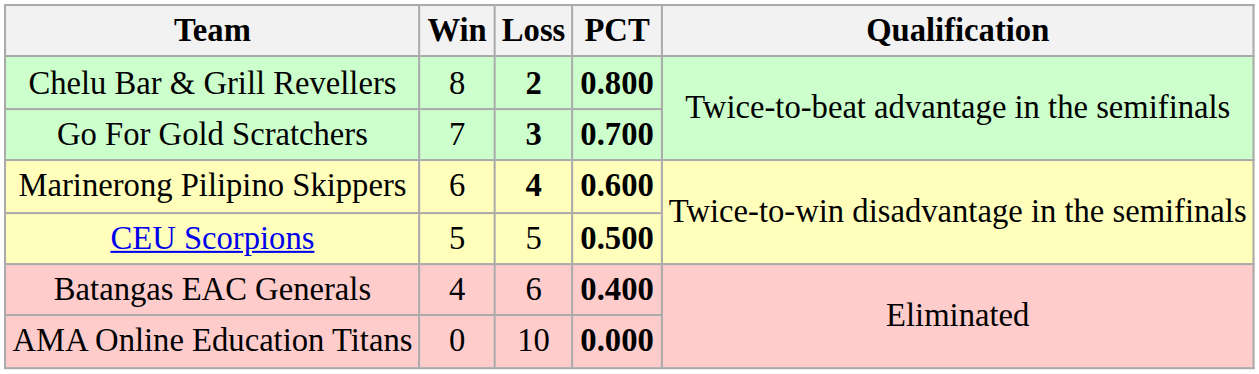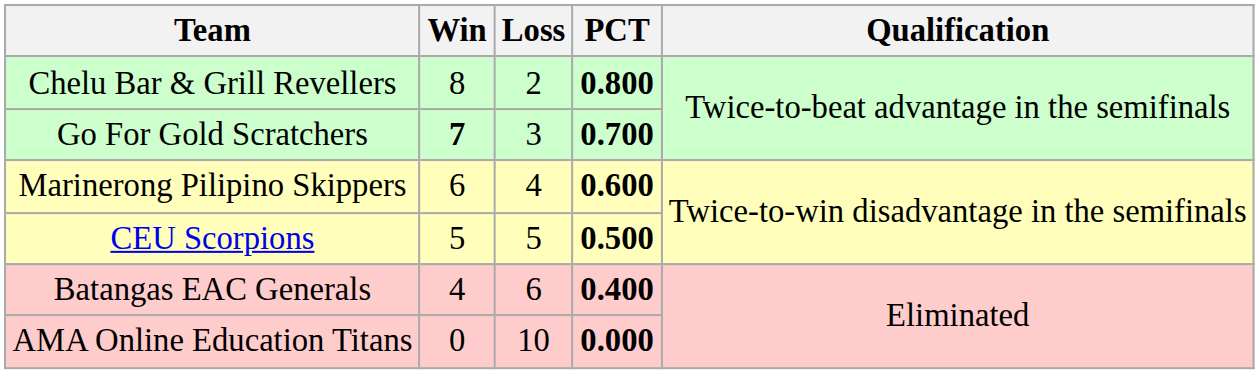Chelu Bar & Grill Revellers | Loss: bold -> normal
Go For Gold Scratchers | Win: normal -> bold
Go For Gold Scratchers | Loss: bold -> normal
Marinerong Pilipino Skippers | Loss: bold -> normal
